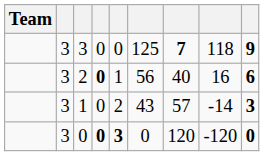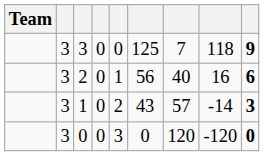row 2 | column 7: bold -> normal
row 3 | column 4: bold -> normal
row 5 | column 4: bold -> normal
row 5 | column 5: bold -> normal
